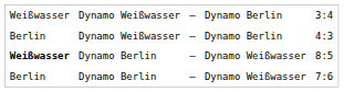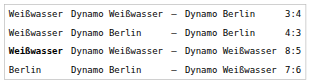row 2 | column 1: Berlin -> Weißwasser
row 2 | column 2: Dynamo Weißwasser -> Dynamo Berlin
row 3 | column 2: Dynamo Berlin -> Dynamo Weißwasser
